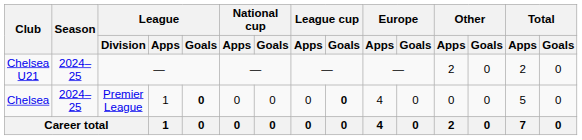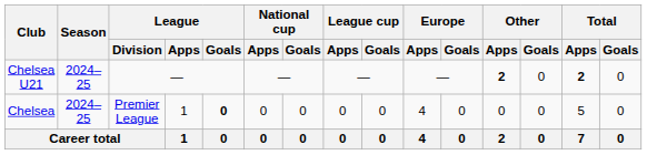Chelsea U21 | Other / Apps: normal -> bold
Chelsea U21 | Total / Apps: normal -> bold
Chelsea | League cup / Goals: bold -> normal
